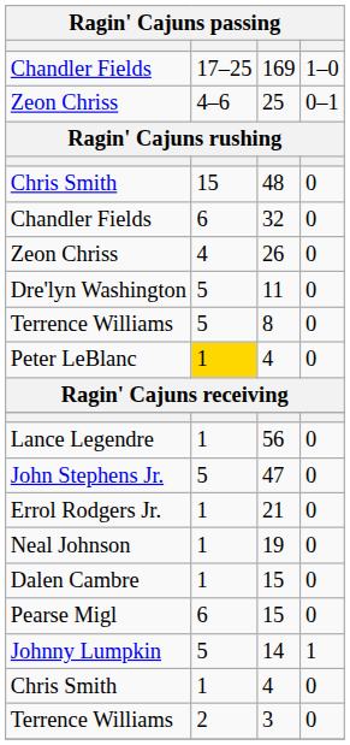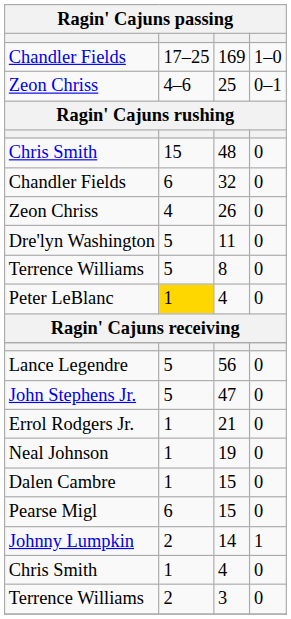56 | column 2: 1 -> 5
14 | column 2: 5 -> 2
